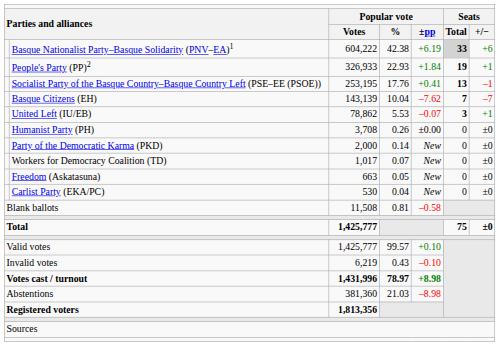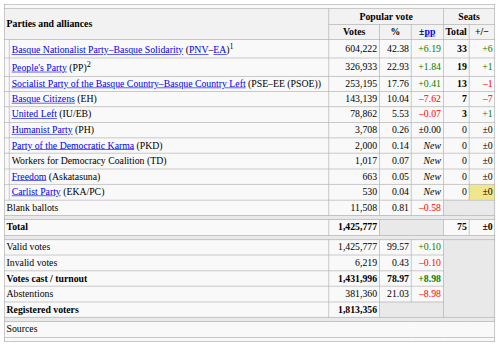Basque Nationalist Party–Basque Solidarity (PNV–EA)1 | column 6: lightgrey background -> no background
Carlist Party (EKA/PC) | column 7: no background -> khaki background
